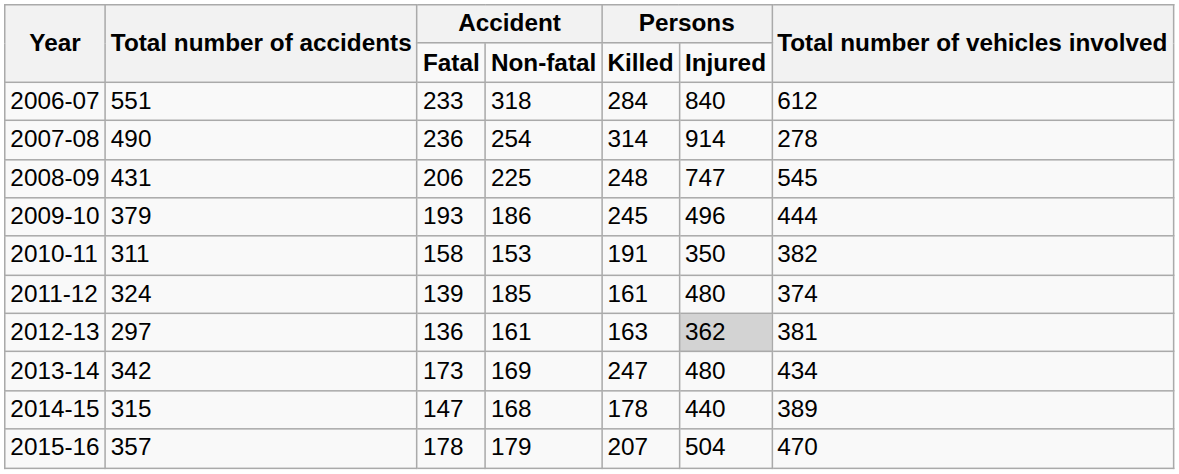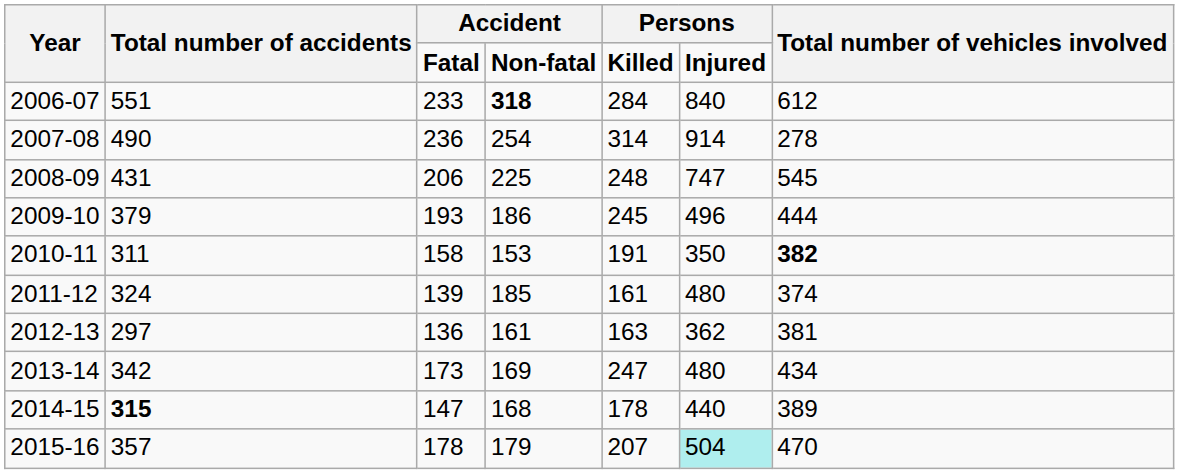2006-07 | column 4: normal -> bold
2010-11 | Total number of vehicles involved: normal -> bold
2012-13 | column 6: lightgrey background -> no background
2014-15 | Total number of accidents: normal -> bold
2015-16 | column 6: no background -> paleturquoise background
